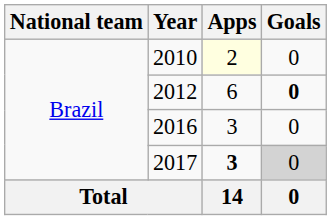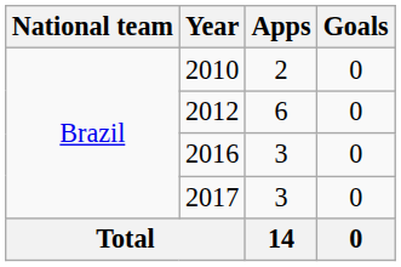2010 | Apps: lightyellow background -> no background
2012 | Goals: bold -> normal
2017 | Apps: bold -> normal
2017 | Goals: lightgrey background -> no background
